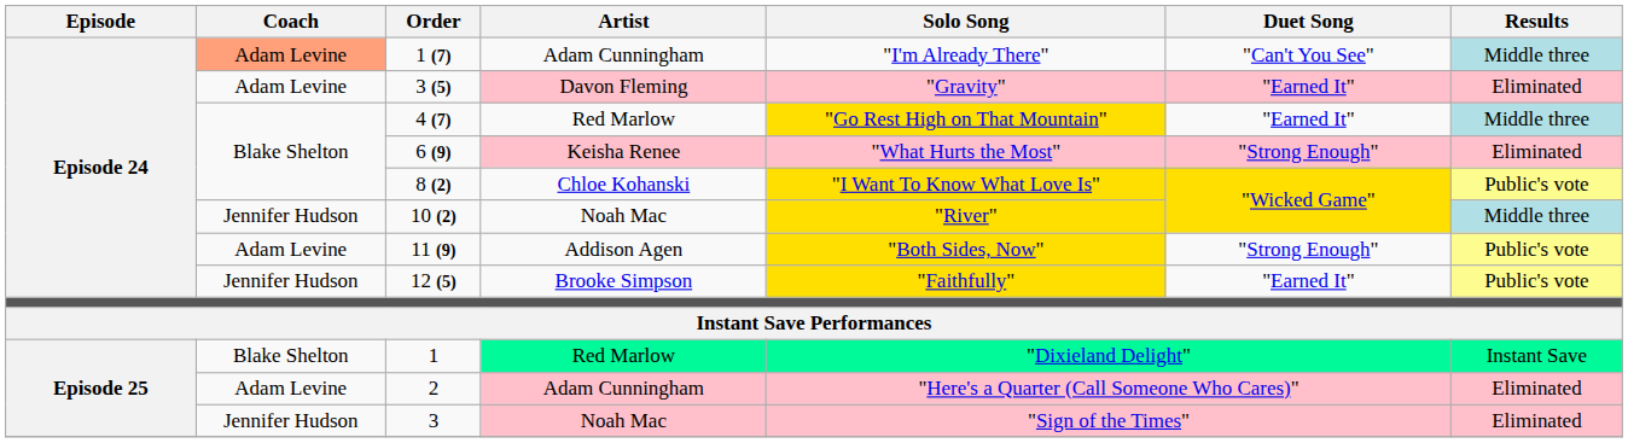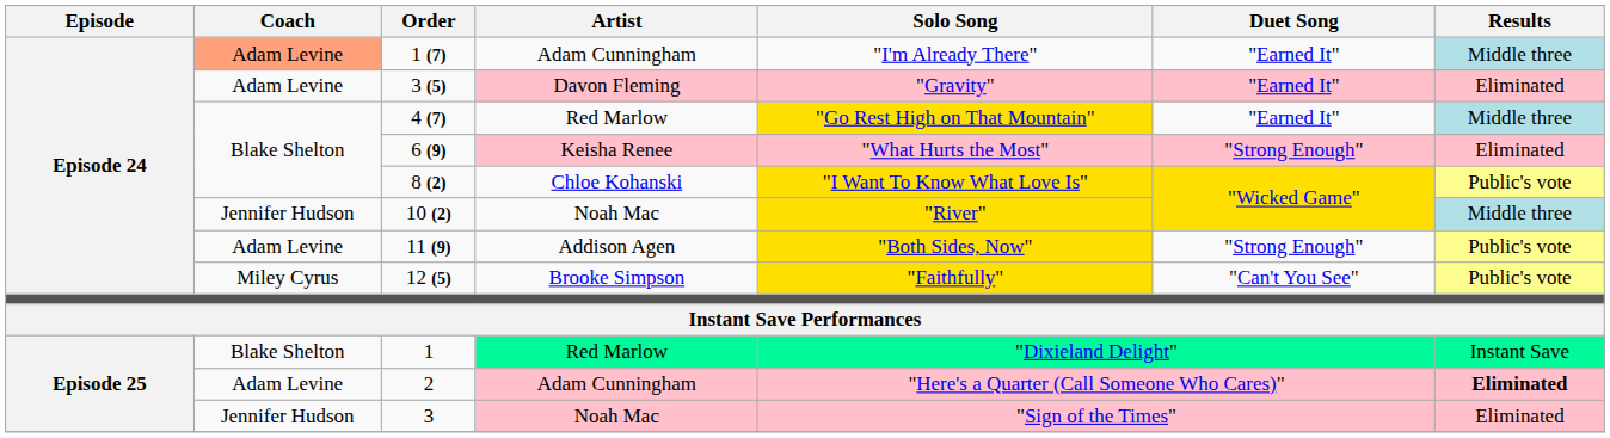1 (7) | Duet Song: "Can't You See" -> "Earned It"
12 (5) | Coach: Jennifer Hudson -> Miley Cyrus
12 (5) | Duet Song: "Earned It" -> "Can't You See"
2 | Results: normal -> bold
